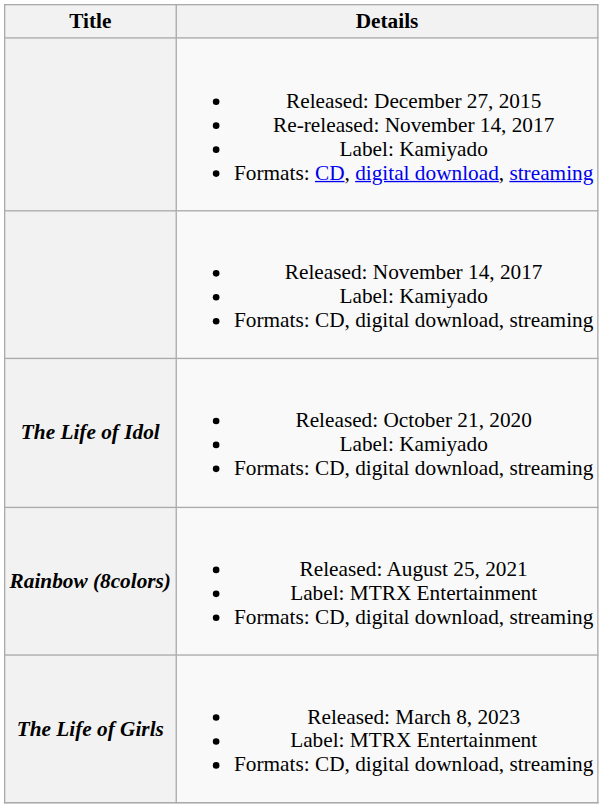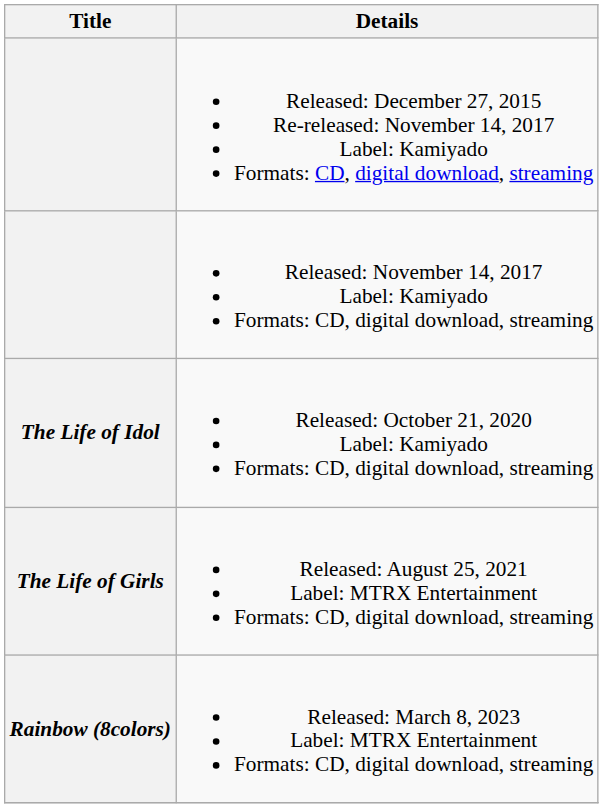row 5 | Title: Rainbow (8colors) -> The Life of Girls
row 6 | Title: The Life of Girls -> Rainbow (8colors)
